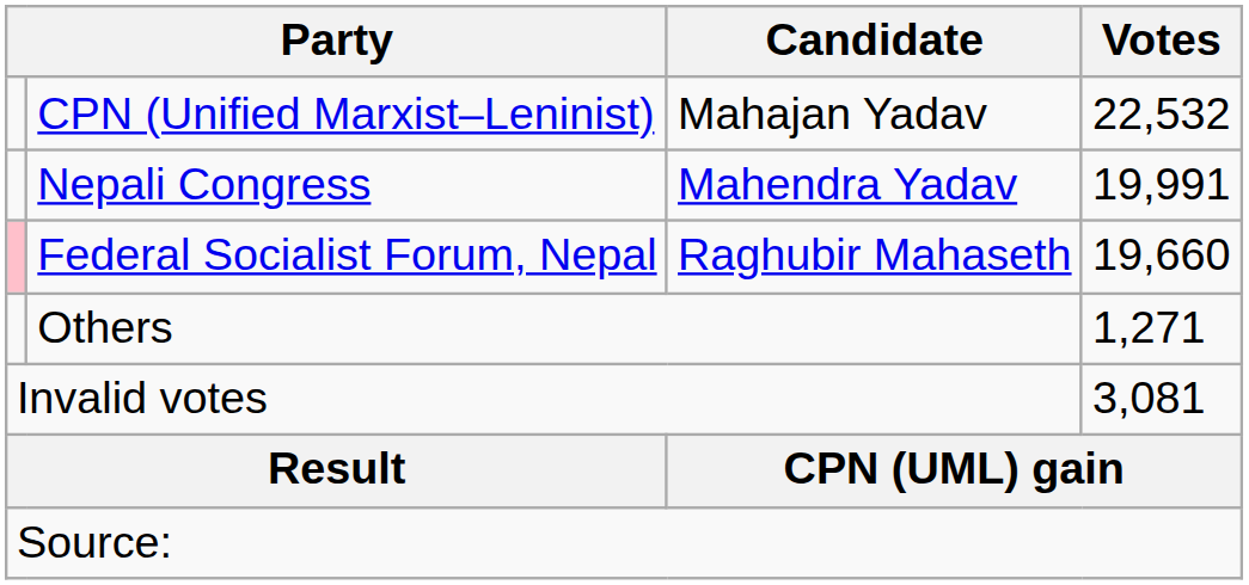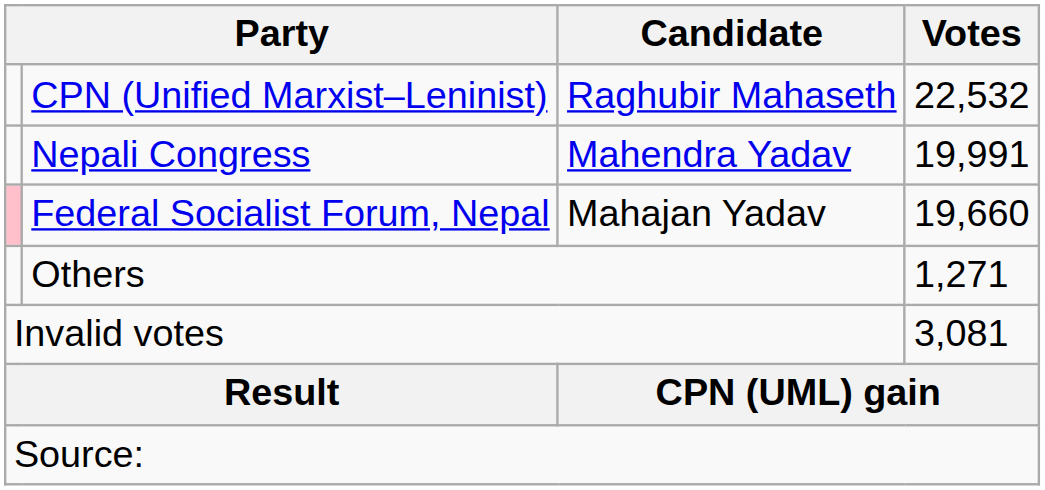CPN (Unified Marxist–Leninist) | Candidate: Mahajan Yadav -> Raghubir Mahaseth
Federal Socialist Forum, Nepal | Candidate: Raghubir Mahaseth -> Mahajan Yadav
